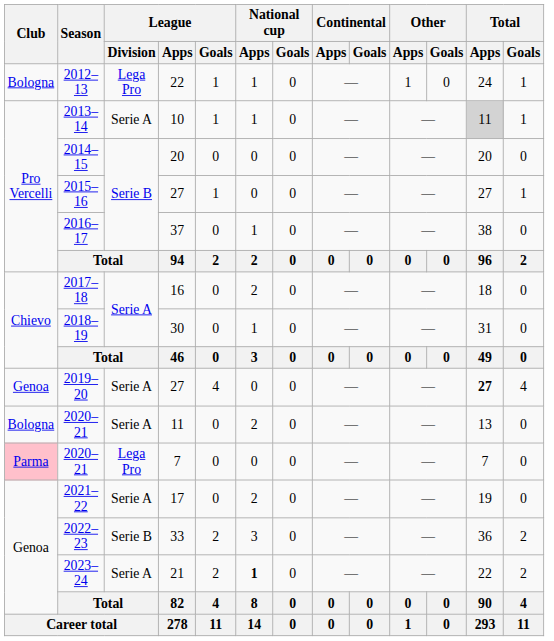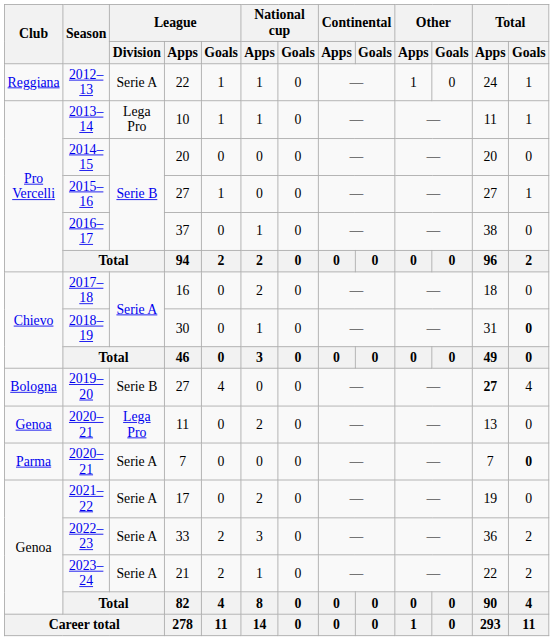2012–13 | Club: Bologna -> Reggiana
2012–13 | League / Division: Lega Pro -> Serie A
2013–14 | League / Division: Serie A -> Lega Pro
2013–14 | Total / Apps: lightgrey background -> no background
2018–19 | Total / Goals: normal -> bold
2019–20 | Club: Genoa -> Bologna
2019–20 | League / Division: Serie A -> Serie B
2020–21 / 11 | Club: Bologna -> Genoa
2020–21 / 11 | League / Division: Serie A -> Lega Pro
2020–21 / 7 | Club: pink background -> no background
2020–21 / 7 | League / Division: Lega Pro -> Serie A
2020–21 / 7 | Total / Goals: normal -> bold
2022–23 | League / Division: Serie B -> Serie A
2023–24 | National cup / Apps: bold -> normal
